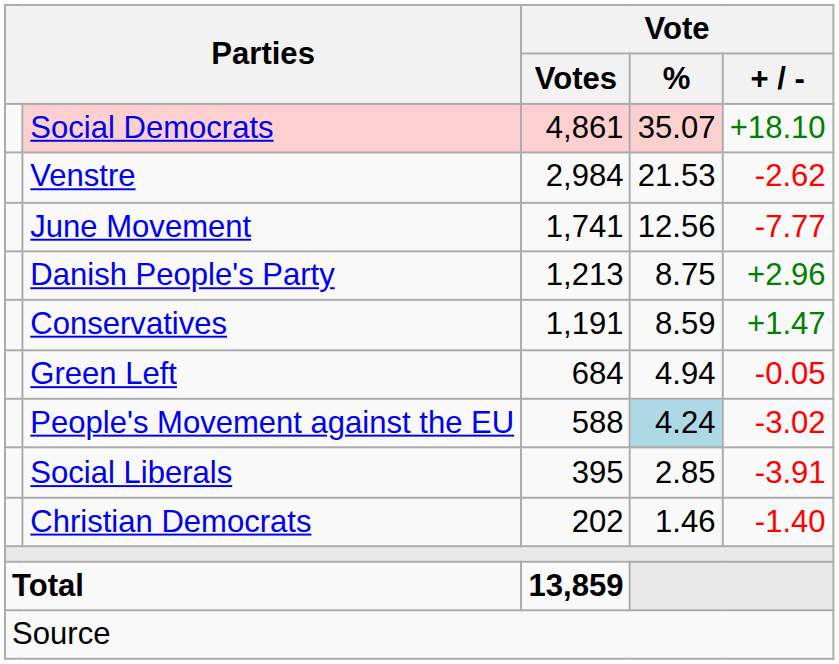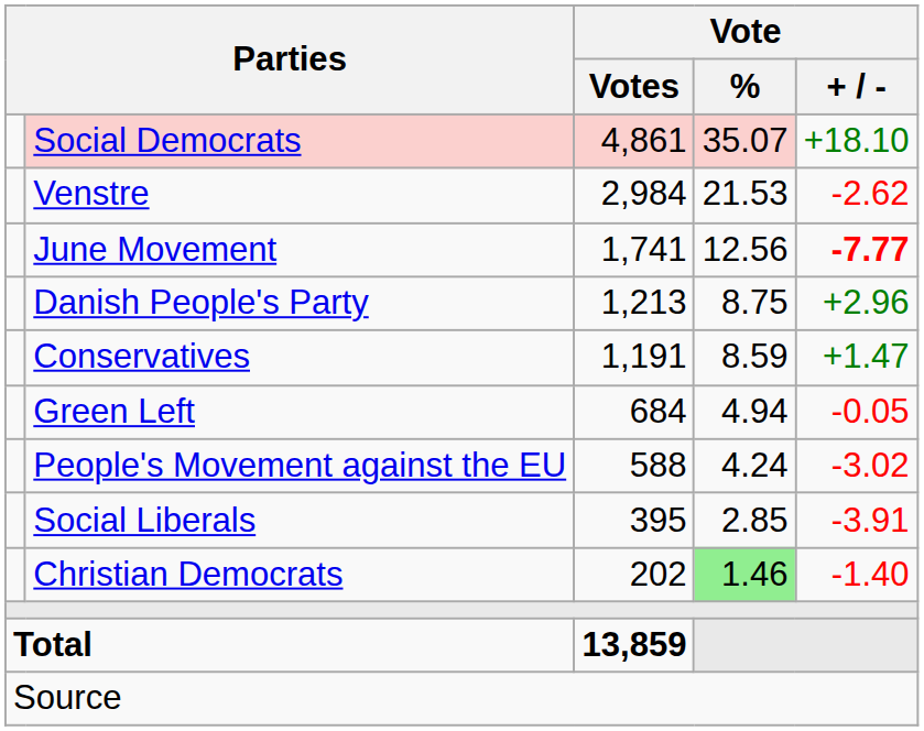June Movement | Vote / + / -: normal -> bold
People's Movement against the EU | Vote / %: lightblue background -> no background
Christian Democrats | Vote / %: no background -> lightgreen background
